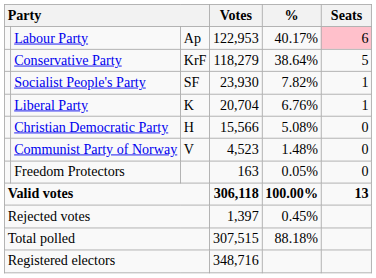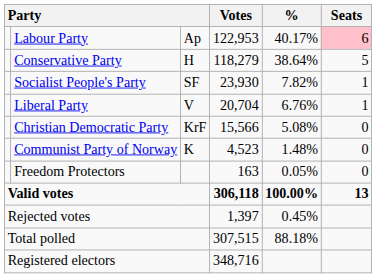Conservative Party | column 3: KrF -> H
Liberal Party | column 3: K -> V
Christian Democratic Party | column 3: H -> KrF
Communist Party of Norway | column 3: V -> K
